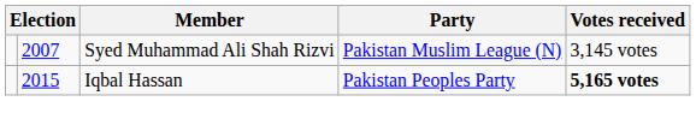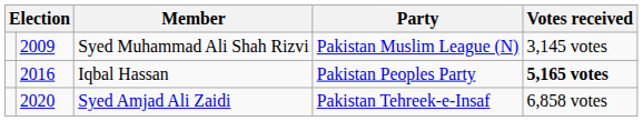Syed Muhammad Ali Shah Rizvi | column 2: 2007 -> 2009
Iqbal Hassan | column 2: 2015 -> 2016
+ row: 2020 | Syed Amjad Ali Zaidi | Pakistan Tehreek-e-Insaf | 6,858 votes
